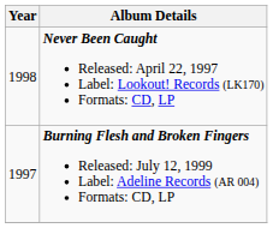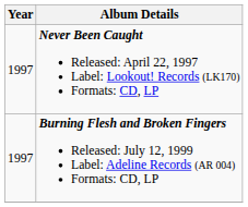row 2 | Year: 1998 -> 1997
